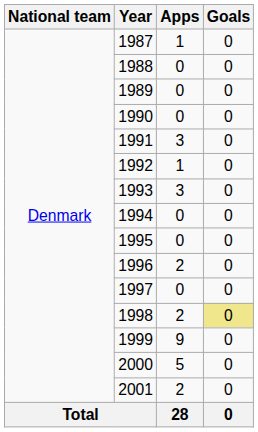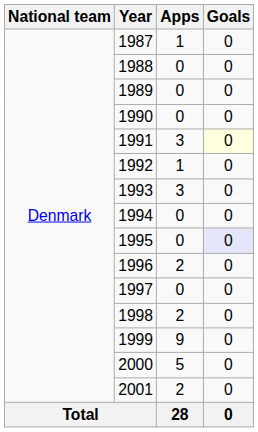1991 | Goals: no background -> lightyellow background
1995 | Goals: no background -> lavender background
1998 | Goals: khaki background -> no background
